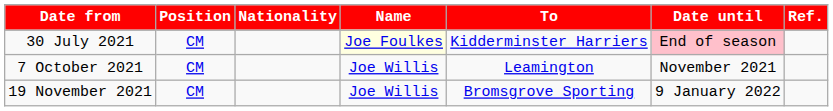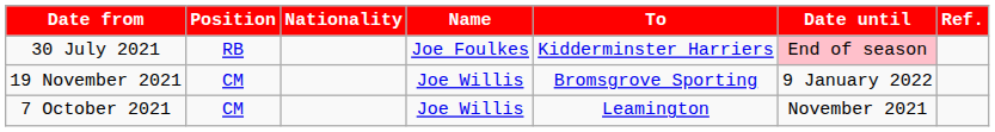30 July 2021 | Position: CM -> RB
30 July 2021 | Name: lightyellow background -> no background
rows swapped: 7 October 2021 <-> 19 November 2021
